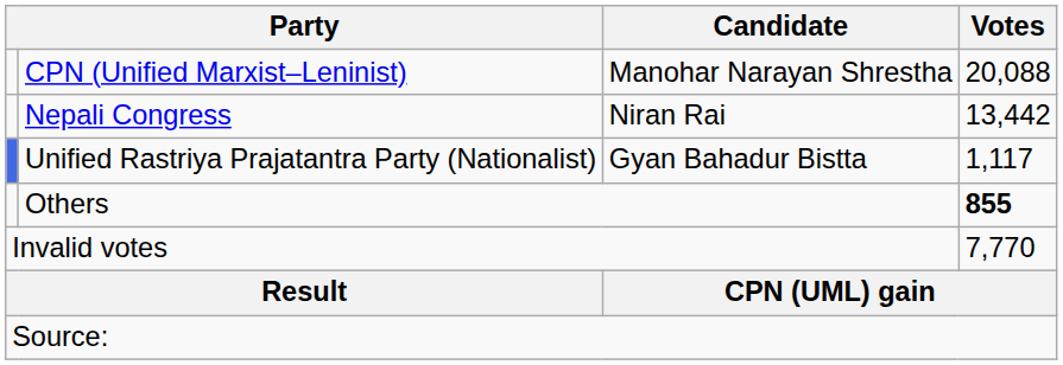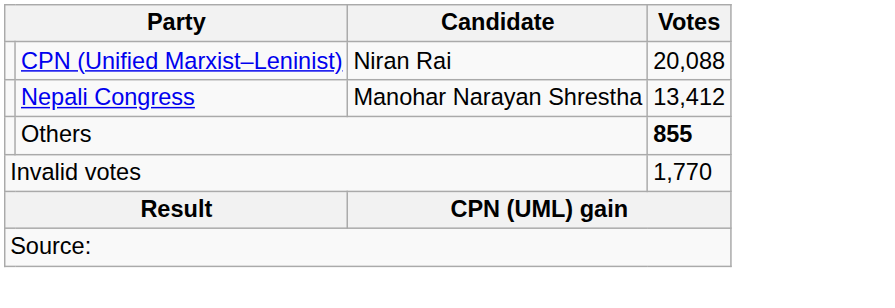CPN (Unified Marxist–Leninist) | Candidate: Manohar Narayan Shrestha -> Niran Rai
Nepali Congress | Candidate: Niran Rai -> Manohar Narayan Shrestha
Nepali Congress | Votes: 13,442 -> 13,412
- row: Unified Rastriya Prajatantra Party (Nationalist) | Gyan Bahadur Bistta | 1,117
Invalid votes | Votes: 7,770 -> 1,770
